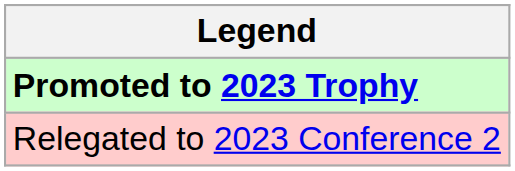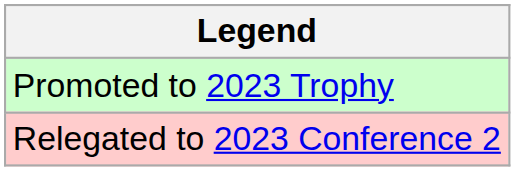row 2 | column 1: bold -> normal
